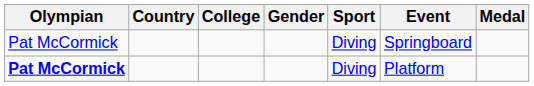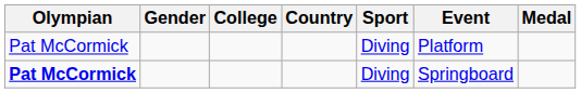columns swapped: Gender <-> Country
row 2 | Event: Springboard -> Platform
row 3 | Event: Platform -> Springboard
